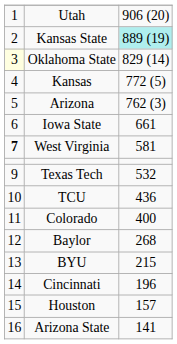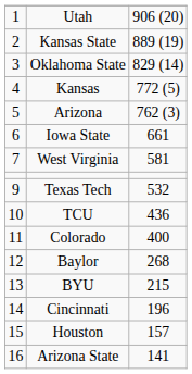Kansas State | column 3: paleturquoise background -> no background
Oklahoma State | column 1: lightyellow background -> no background
West Virginia | column 1: bold -> normal
